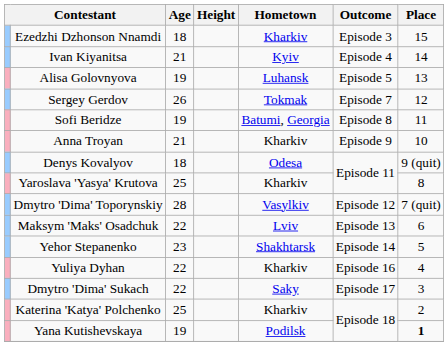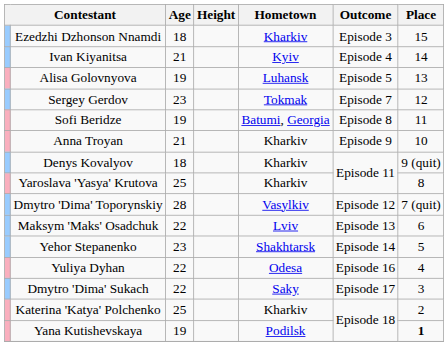Sergey Gerdov | Age: 26 -> 23
Denys Kovalyov | Hometown: Odesa -> Kharkiv
Yuliya Dyhan | Hometown: Kharkiv -> Odesa
